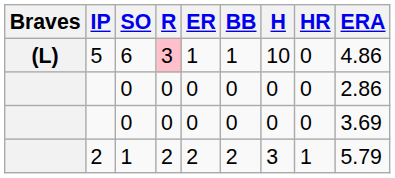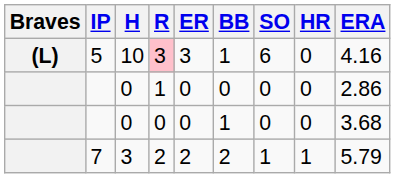columns swapped: H <-> SO
row 2 | ER: 1 -> 3
row 2 | ERA: 4.86 -> 4.16
row 3 | R: 0 -> 1
row 4 | BB: 0 -> 1
row 4 | ERA: 3.69 -> 3.68
row 5 | IP: 2 -> 7
